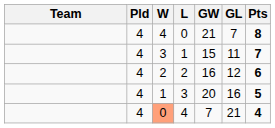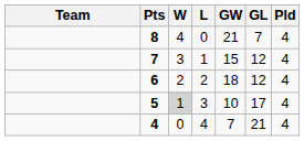columns swapped: Pld <-> Pts
row 3 | GL: 11 -> 12
row 4 | GW: 16 -> 18
row 5 | W: no background -> lightgrey background
row 5 | GW: 20 -> 10
row 5 | GL: 16 -> 17
row 6 | W: lightsalmon background -> no background
